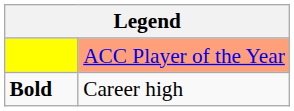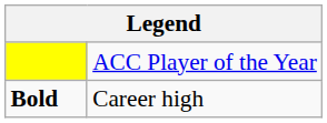row 2 | column 2: lightsalmon background -> no background
